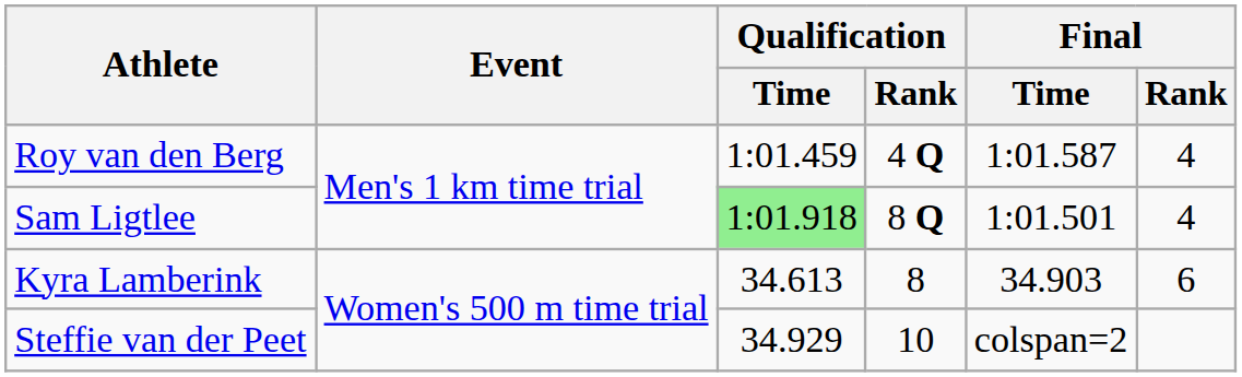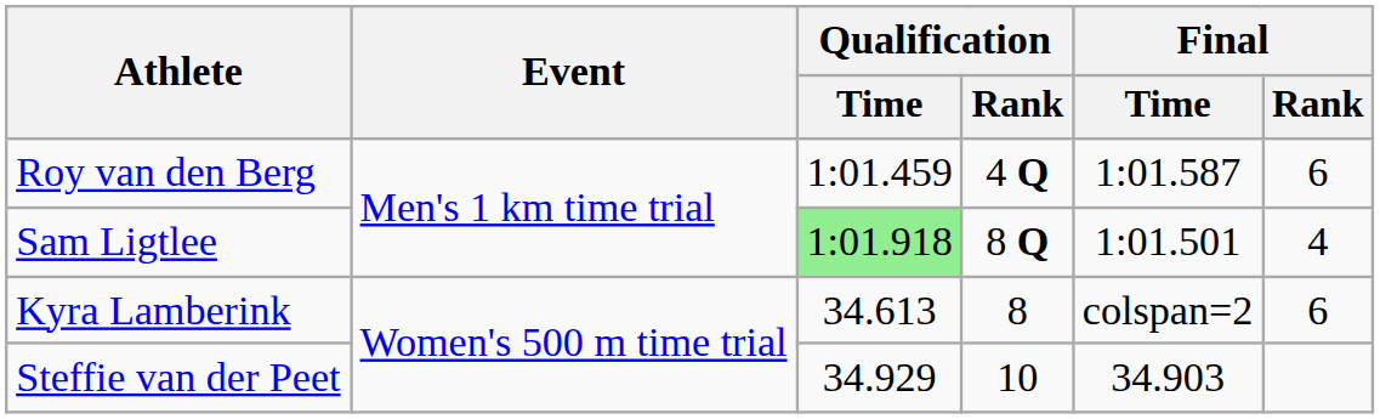Roy van den Berg | Final / Rank: 4 -> 6
Kyra Lamberink | Final / Time: 34.903 -> colspan=2
Steffie van der Peet | Final / Time: colspan=2 -> 34.903
